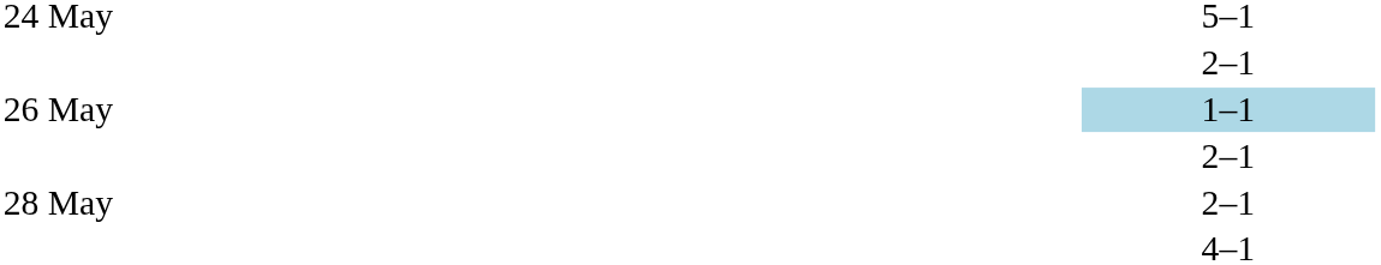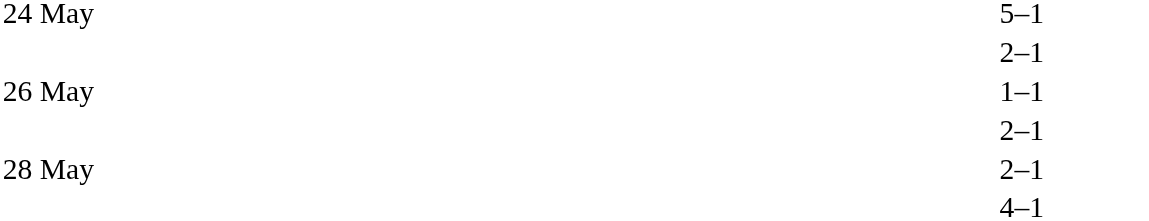26 May | column 2: lightblue background -> no background
